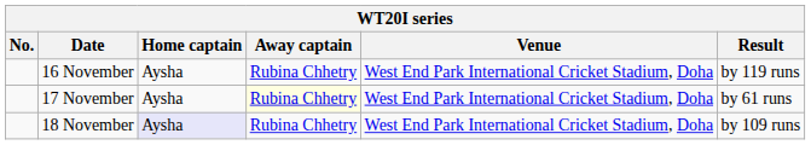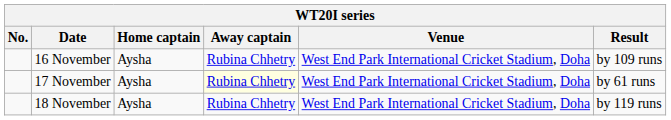16 November | Result: by 119 runs -> by 109 runs
18 November | Home captain: lavender background -> no background
18 November | Result: by 109 runs -> by 119 runs
